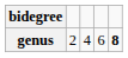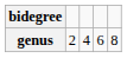genus | column 5: bold -> normal
